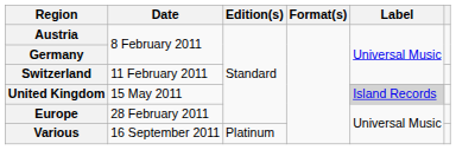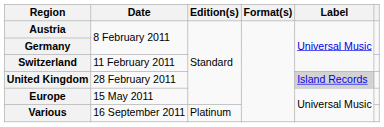United Kingdom | Date: 15 May 2011 -> 28 February 2011
Europe | Date: 28 February 2011 -> 15 May 2011
